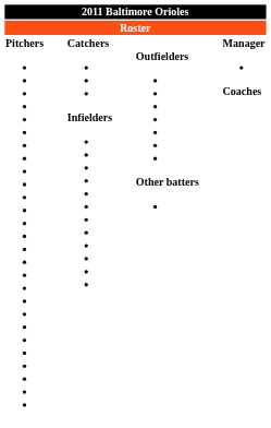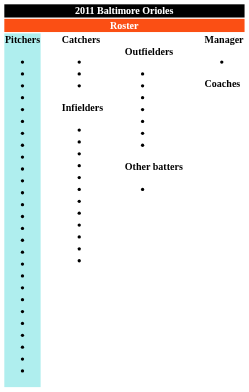Pitchers | column 1: no background -> paleturquoise background
